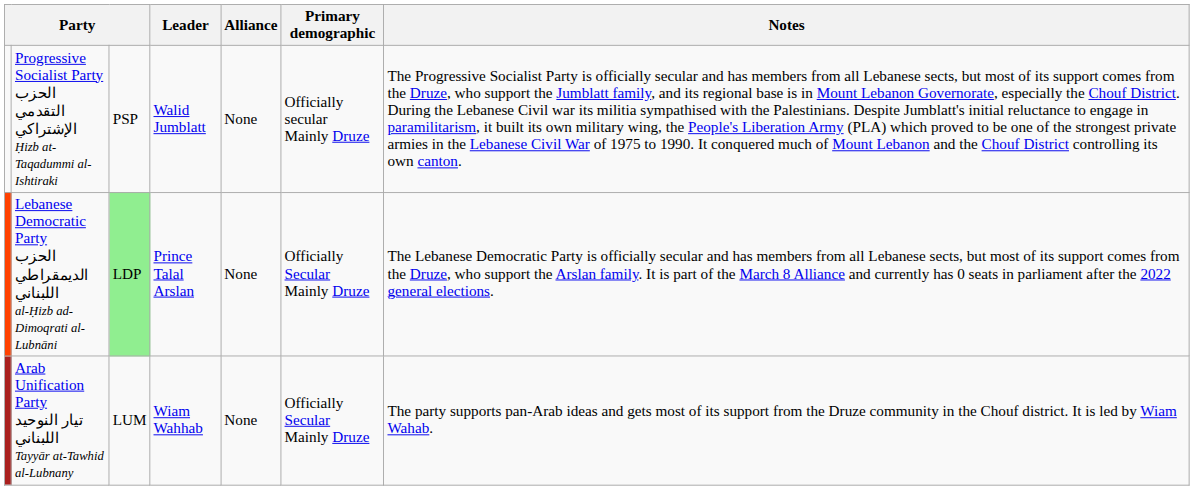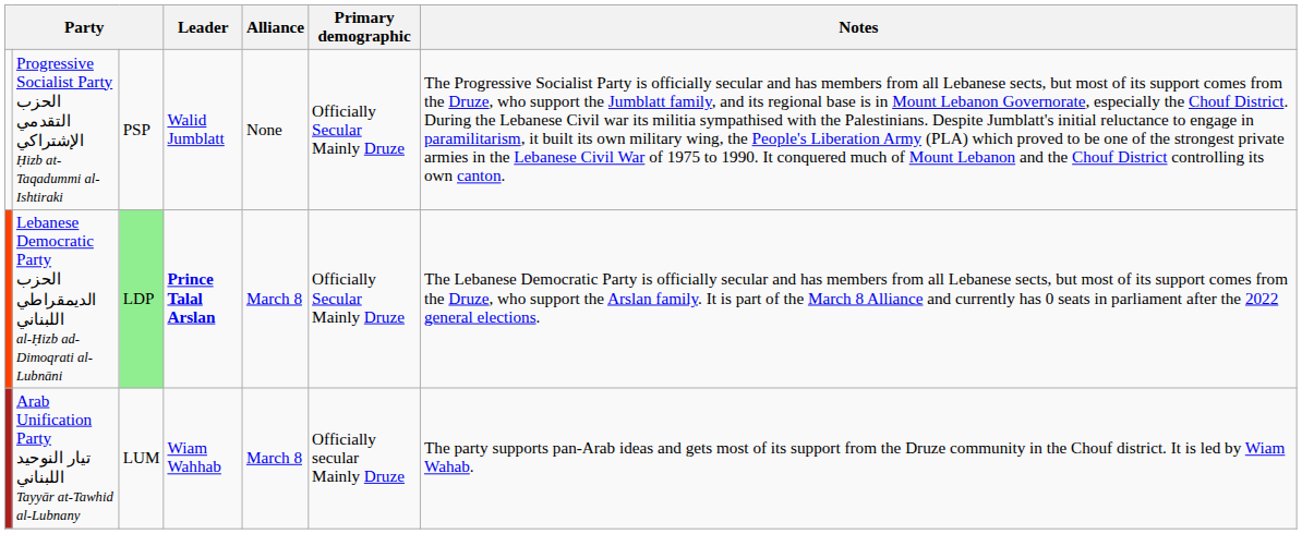row 2 | Primary demographic: Officially secular Mainly Druze -> Officially Secular Mainly Druze
row 3 | Leader: normal -> bold
row 3 | Alliance: None -> March 8
row 4 | Alliance: None -> March 8
row 4 | Primary demographic: Officially Secular Mainly Druze -> Officially secular Mainly Druze
